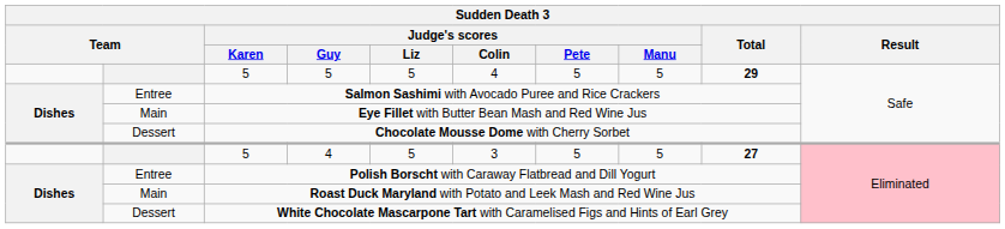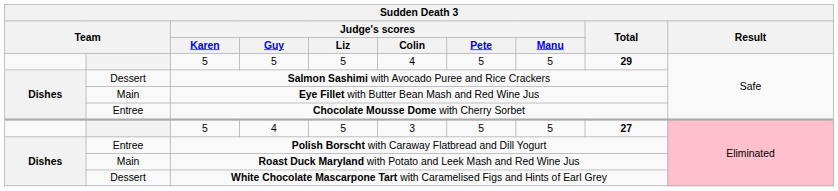Salmon Sashimi with Avocado Puree and Rice Crackers | column 2: Entree -> Dessert
Chocolate Mousse Dome with Cherry Sorbet | column 2: Dessert -> Entree
